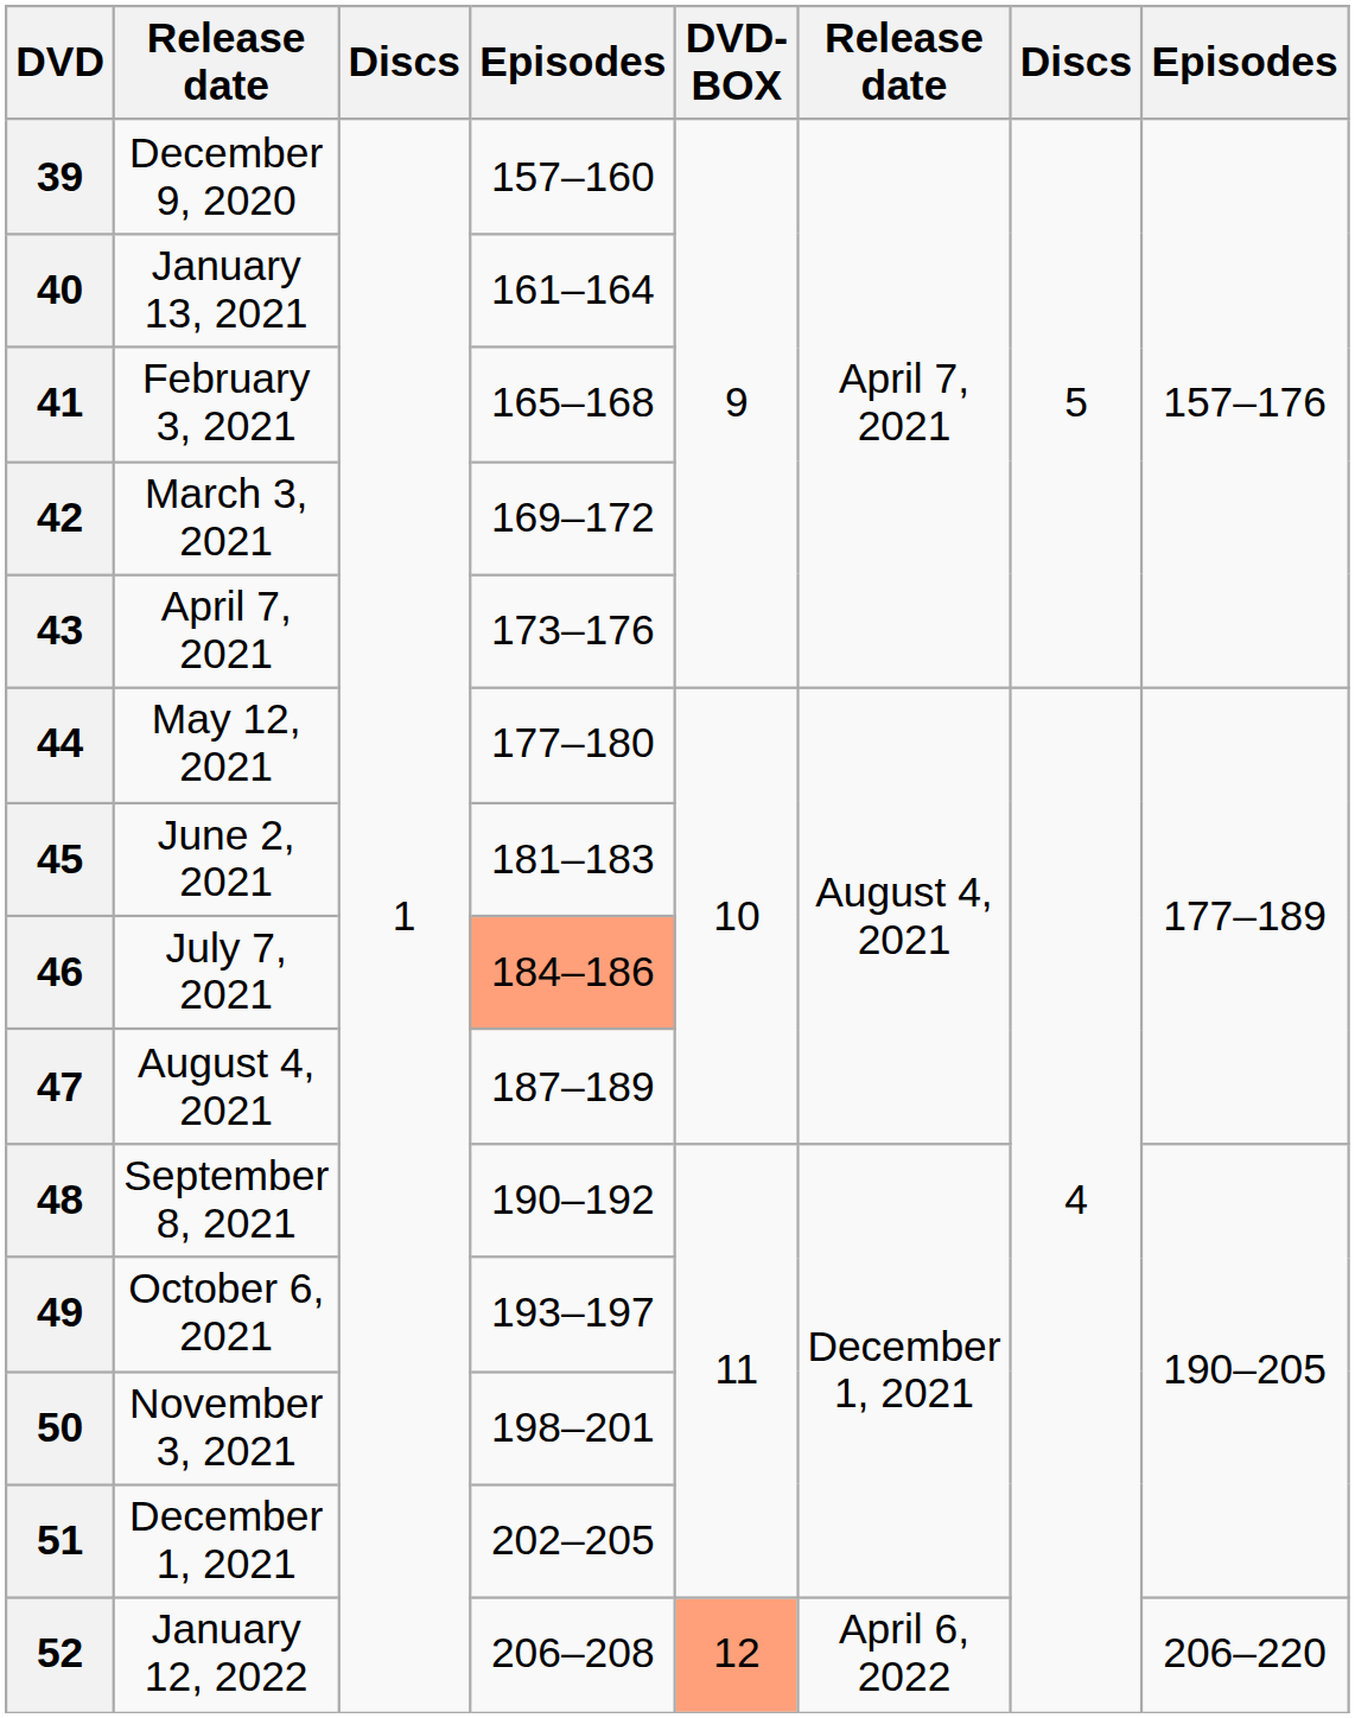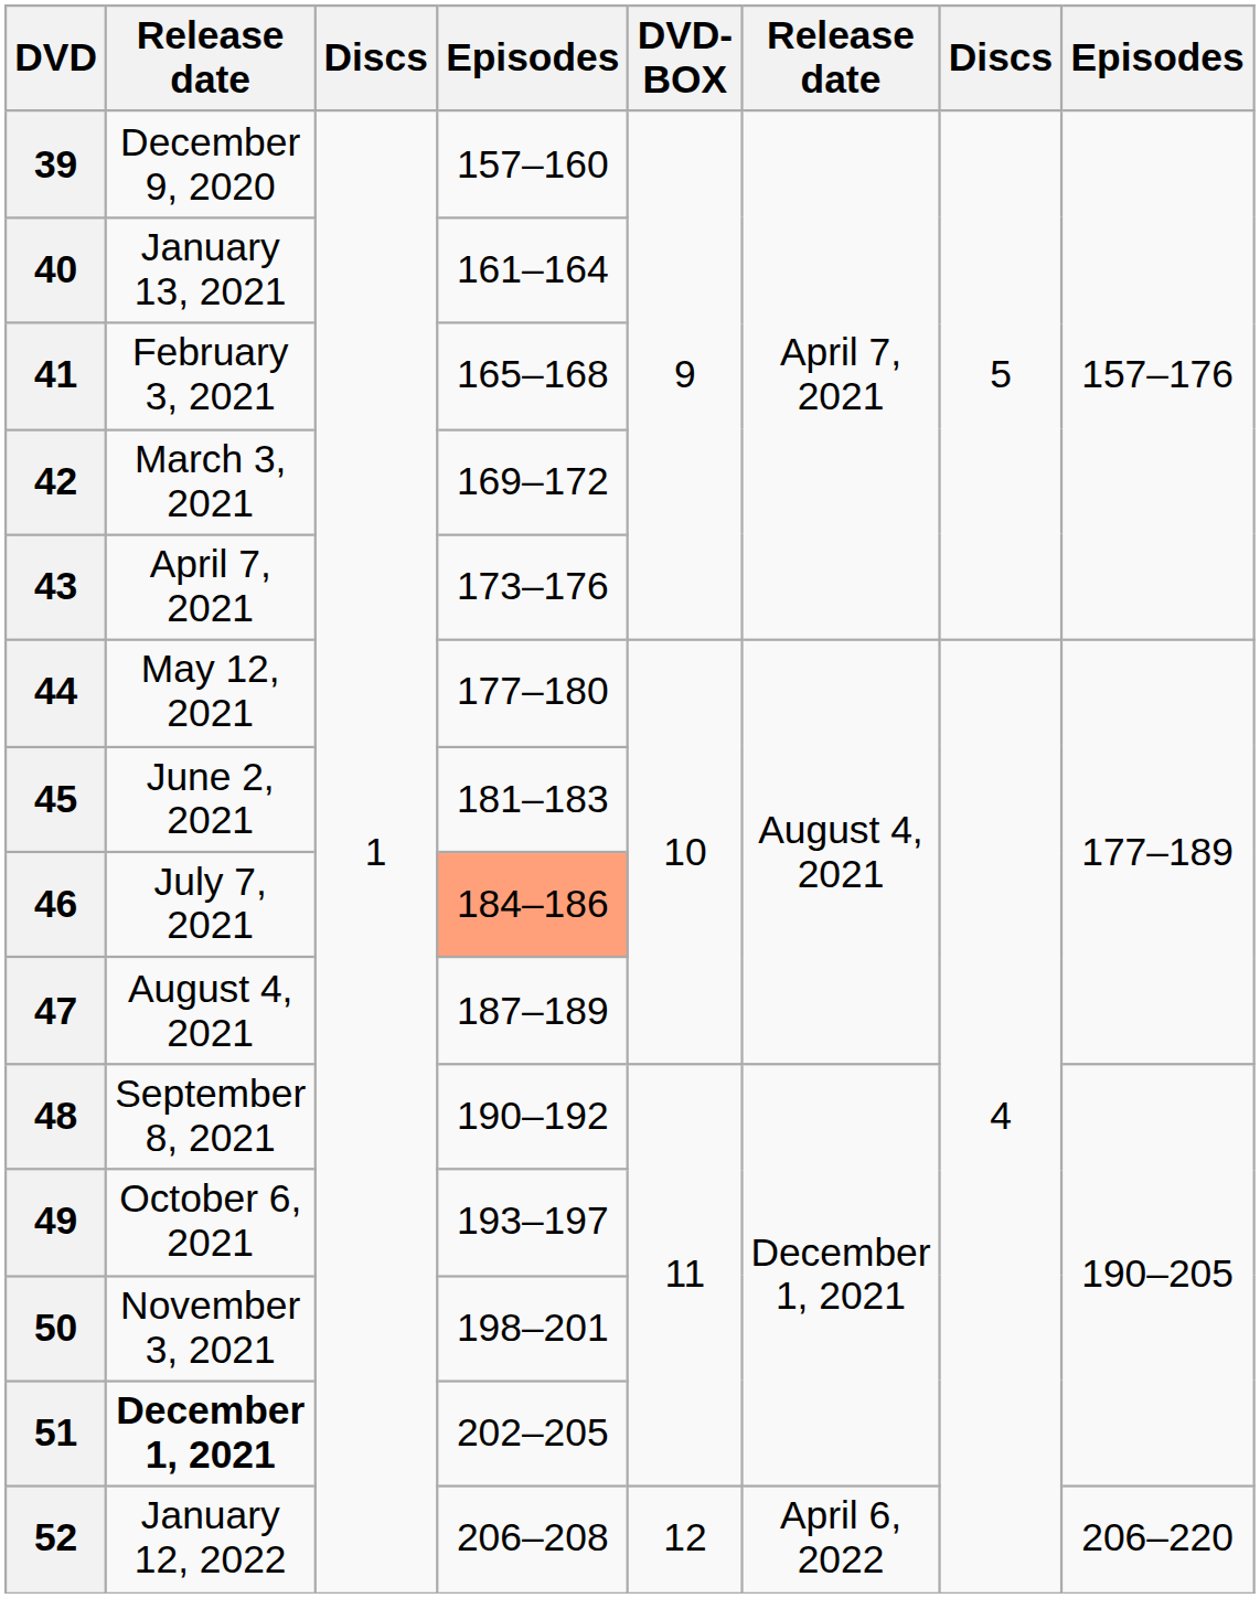51 | column 2: normal -> bold
52 | DVD-BOX: lightsalmon background -> no background
